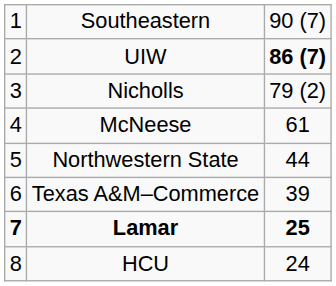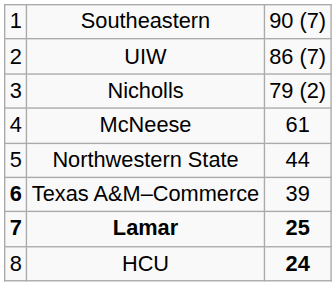UIW | column 3: bold -> normal
Texas A&M–Commerce | column 1: normal -> bold
HCU | column 3: normal -> bold
